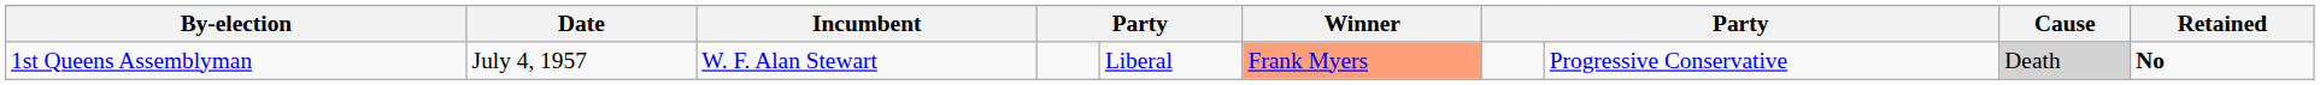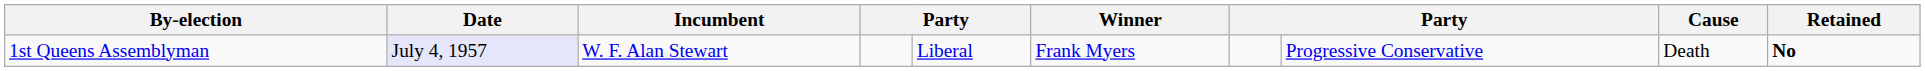1st Queens Assemblyman | Date: no background -> lavender background
1st Queens Assemblyman | Winner: lightsalmon background -> no background
1st Queens Assemblyman | Cause: lightgrey background -> no background
